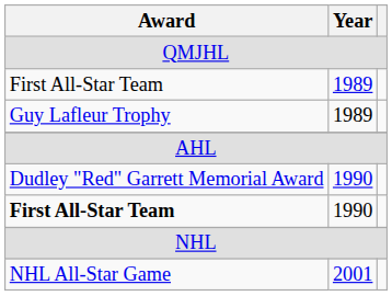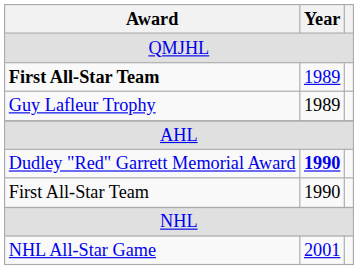First All-Star Team / 1989 | Award: normal -> bold
Dudley "Red" Garrett Memorial Award | Year: normal -> bold
First All-Star Team / 1990 | Award: bold -> normal
